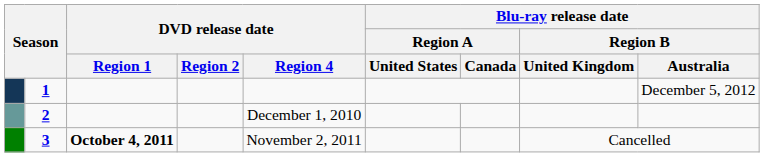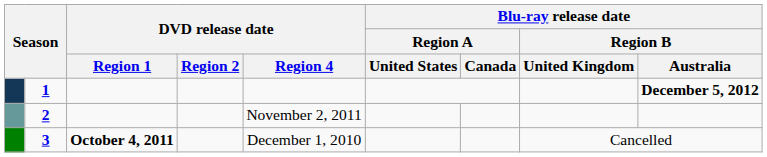1 | Blu-ray release date / Region B / Australia: normal -> bold
2 | DVD release date / Region 4: December 1, 2010 -> November 2, 2011
3 | DVD release date / Region 4: November 2, 2011 -> December 1, 2010
